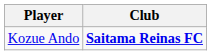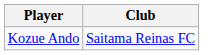Kozue Ando | Club: bold -> normal
